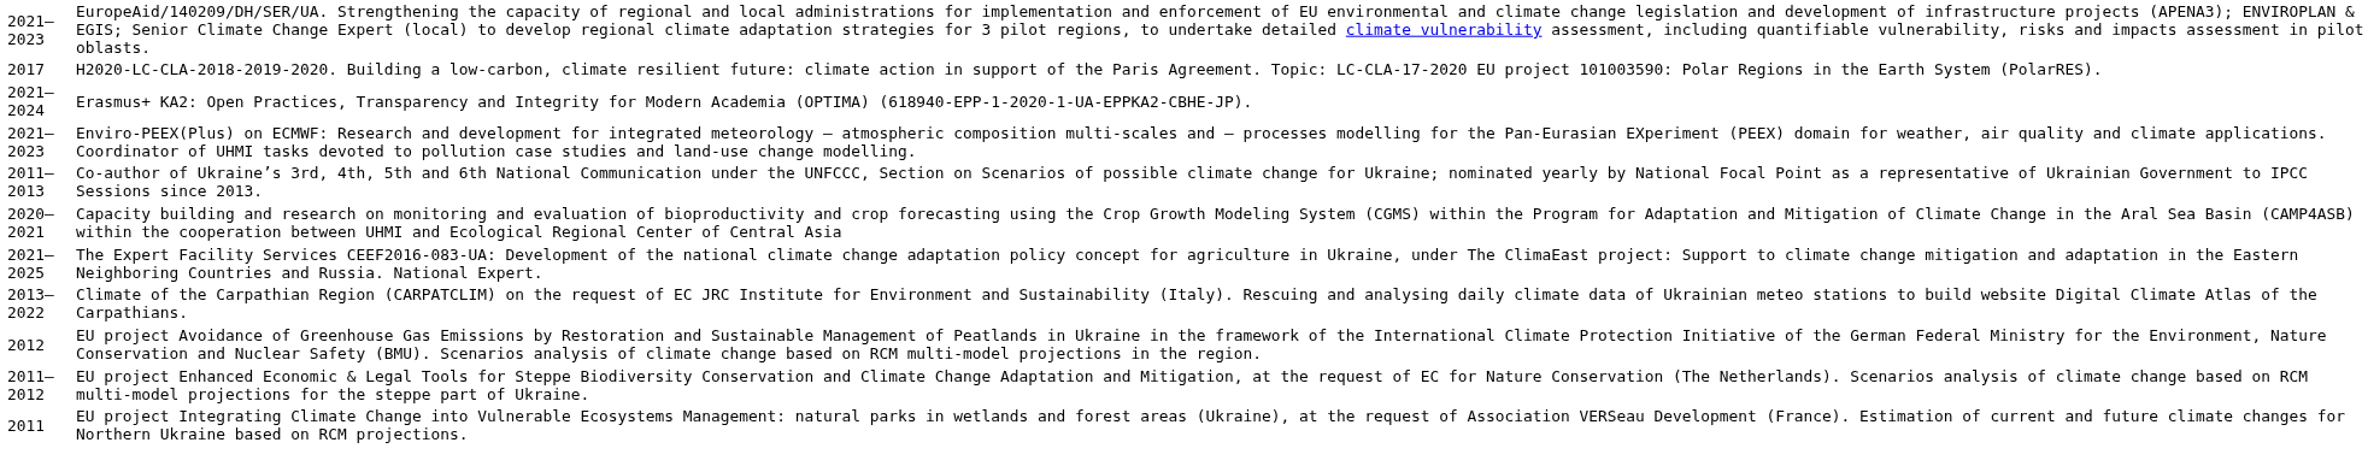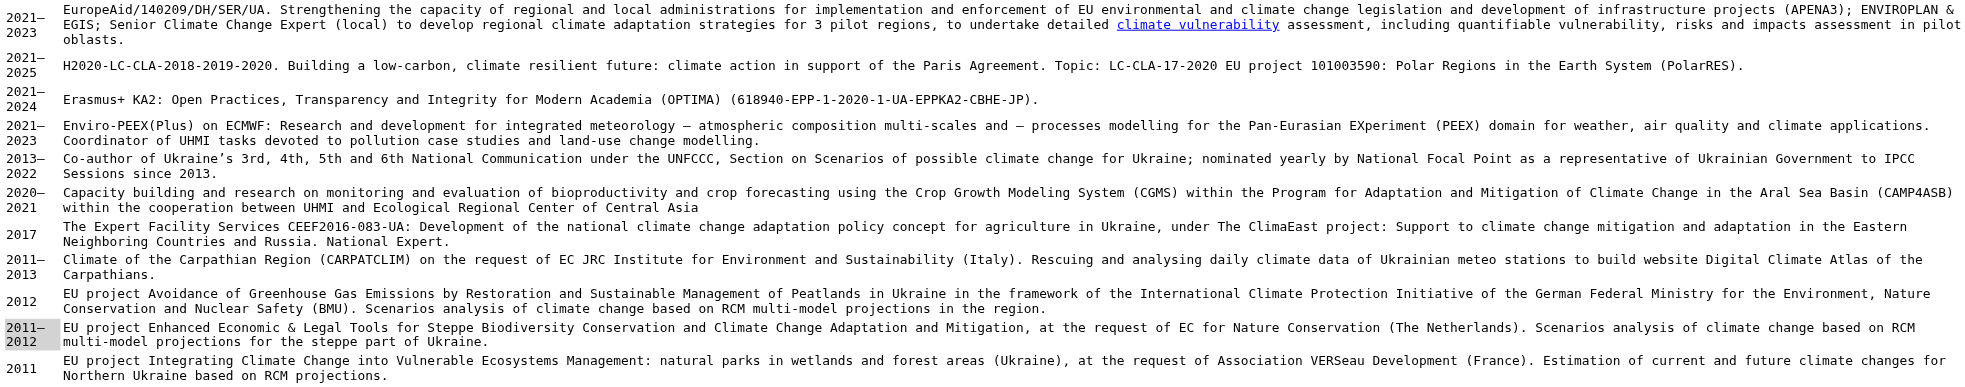row 2 | column 1: 2017 -> 2021–2025
row 5 | column 1: 2011–2013 -> 2013–2022
row 7 | column 1: 2021–2025 -> 2017
row 8 | column 1: 2013–2022 -> 2011–2013
row 10 | column 1: no background -> lightgrey background
